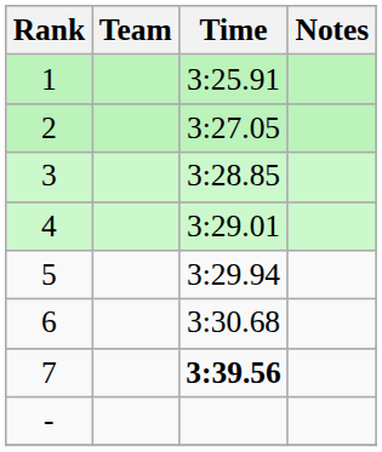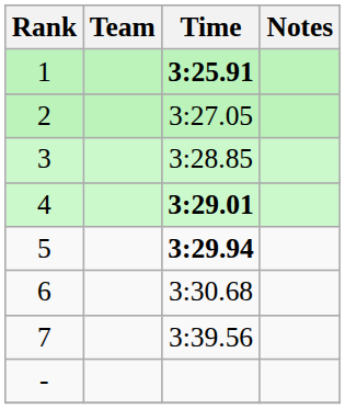1 | Time: normal -> bold
4 | Time: normal -> bold
5 | Time: normal -> bold
7 | Time: bold -> normal
